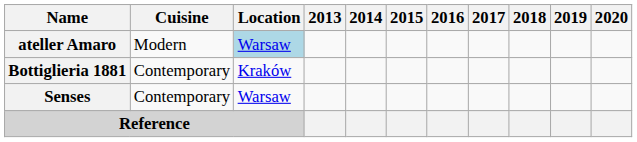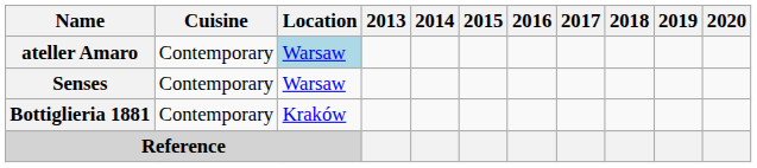ateller Amaro | Cuisine: Modern -> Contemporary
rows swapped: Bottiglieria 1881 <-> Senses
